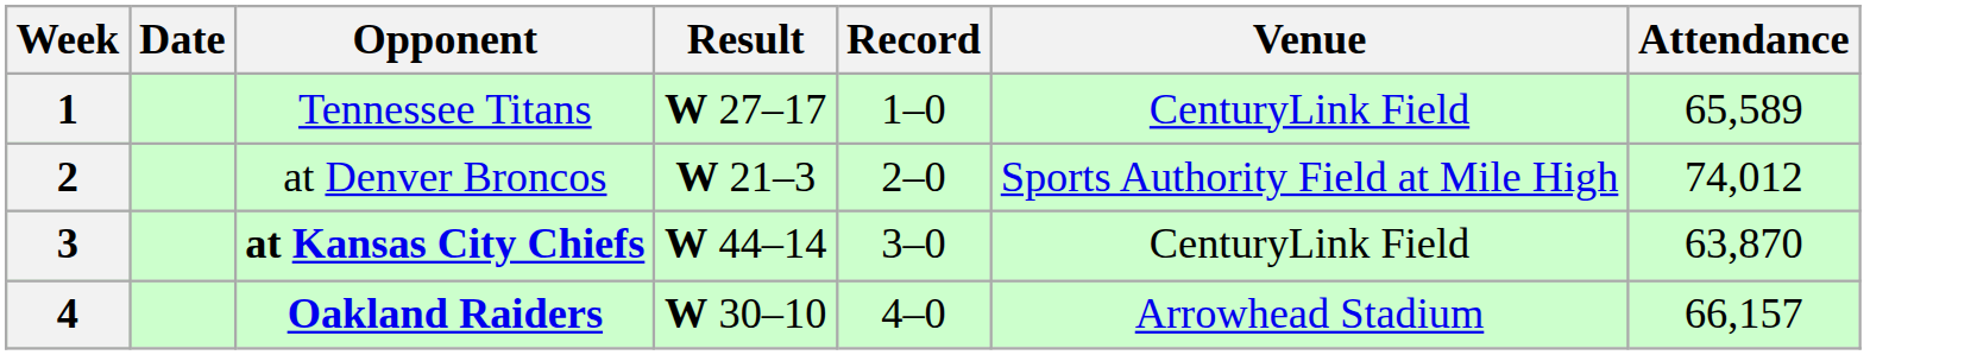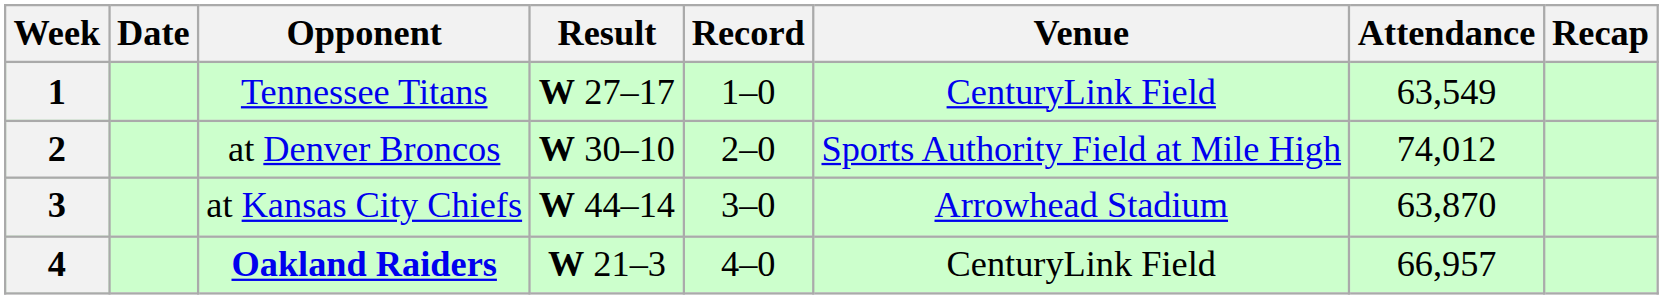+ column: Recap
1 | Attendance: 65,589 -> 63,549
2 | Result: W 21–3 -> W 30–10
3 | Opponent: bold -> normal
3 | Venue: CenturyLink Field -> Arrowhead Stadium
4 | Result: W 30–10 -> W 21–3
4 | Venue: Arrowhead Stadium -> CenturyLink Field
4 | Attendance: 66,157 -> 66,957
